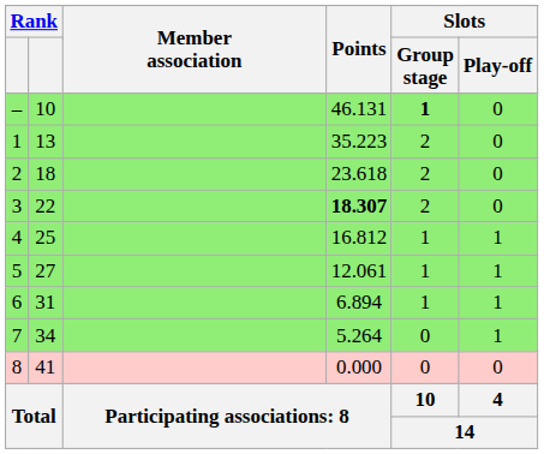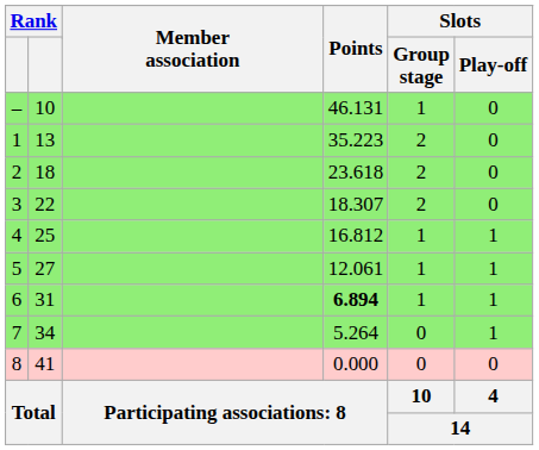– | Slots / Group stage: bold -> normal
3 | Points: bold -> normal
6 | Points: normal -> bold
